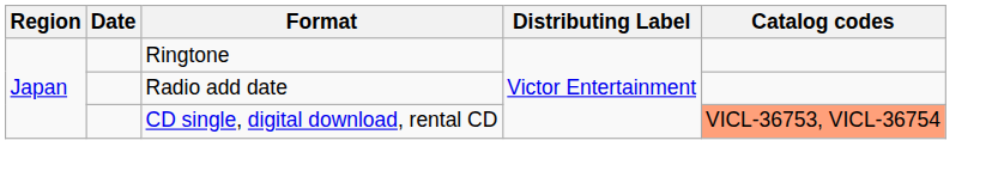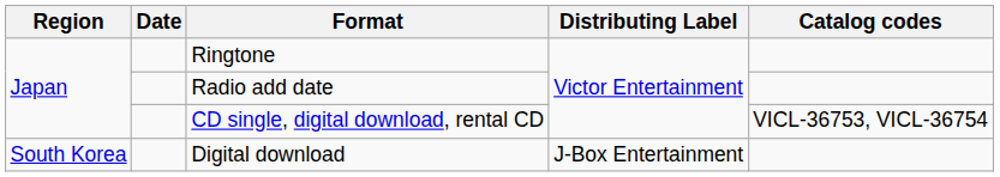CD single, digital download, rental CD | Catalog codes: lightsalmon background -> no background
+ row: South Korea | Digital download | J-Box Entertainment
